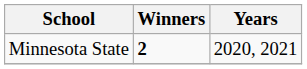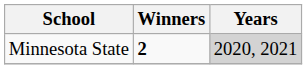Minnesota State | Years: no background -> lightgrey background
